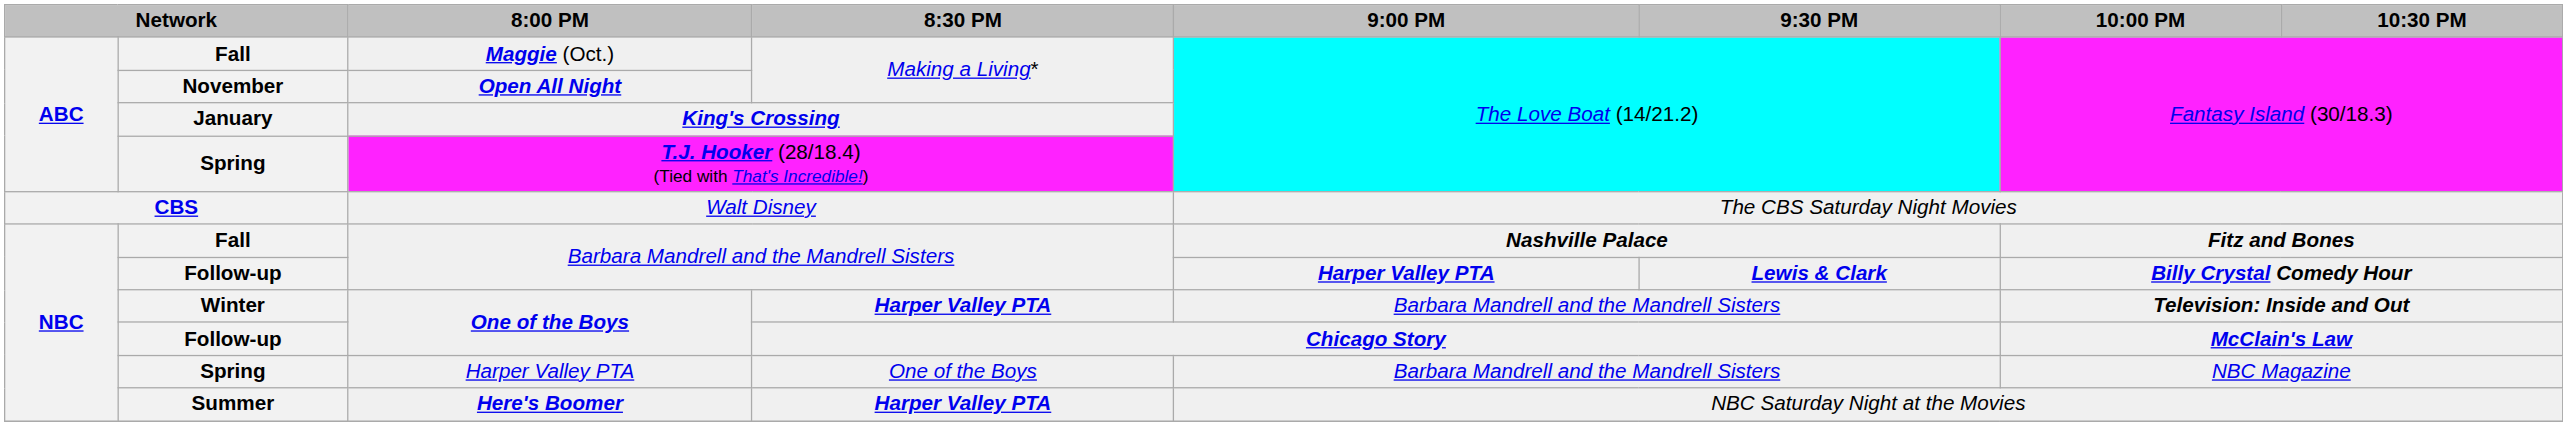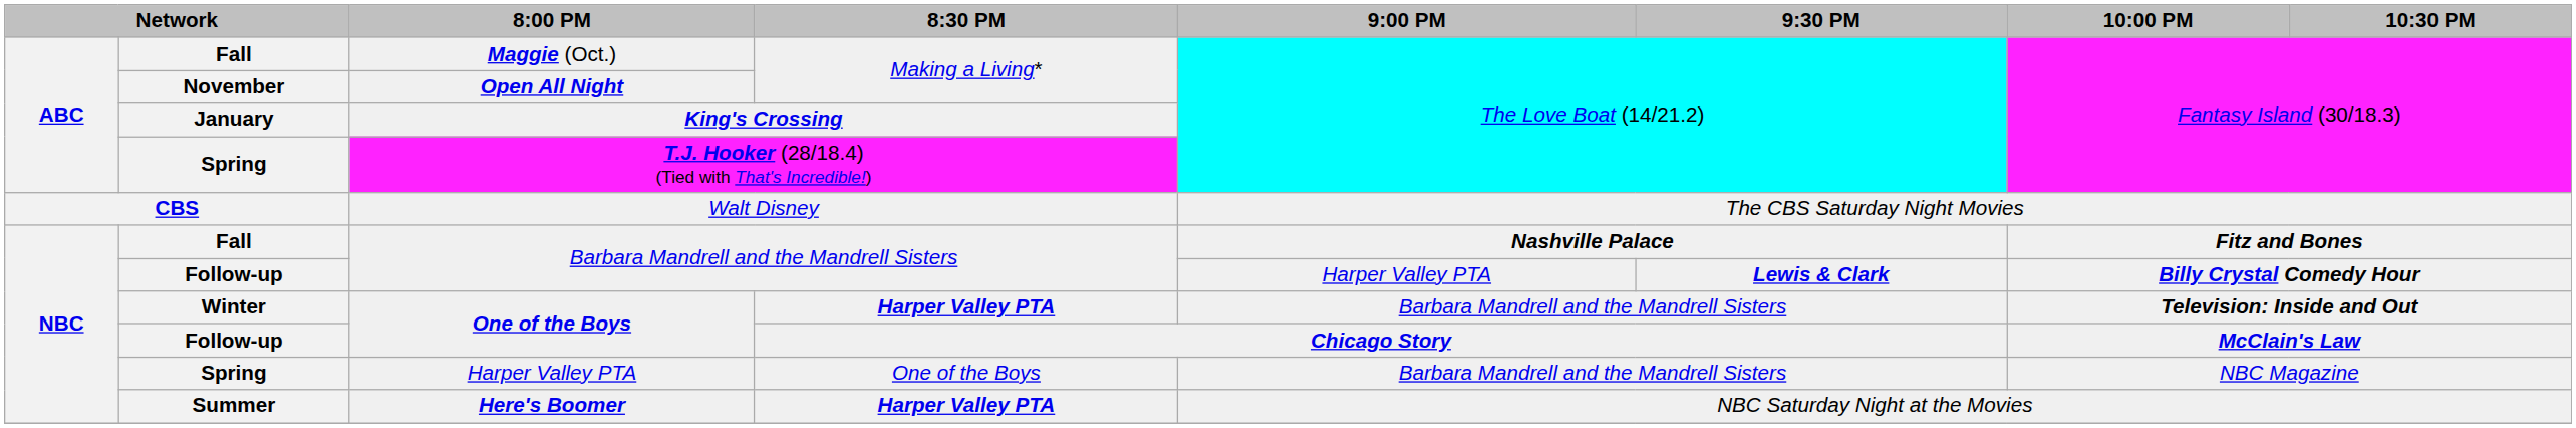Follow-up / Barbara Mandrell and the Mandrell Sisters | 9:00 PM: bold -> normal
